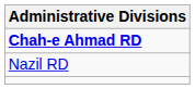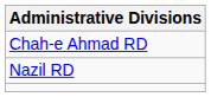row 2 | column 1: bold -> normal
